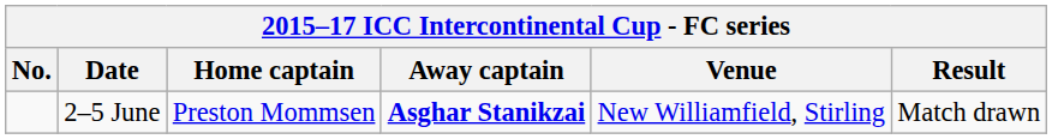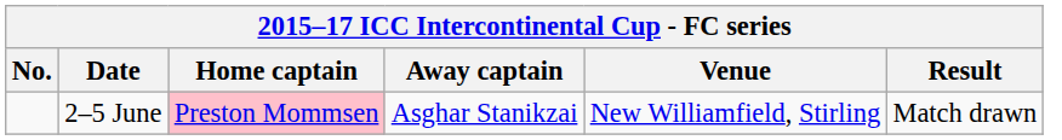2–5 June | Home captain: no background -> pink background
2–5 June | Away captain: bold -> normal
